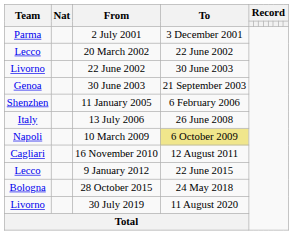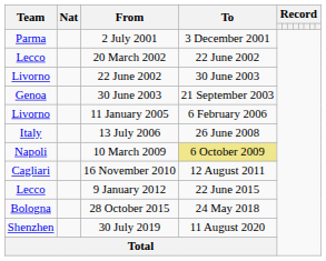11 January 2005 | Team: Shenzhen -> Livorno
30 July 2019 | Team: Livorno -> Shenzhen
